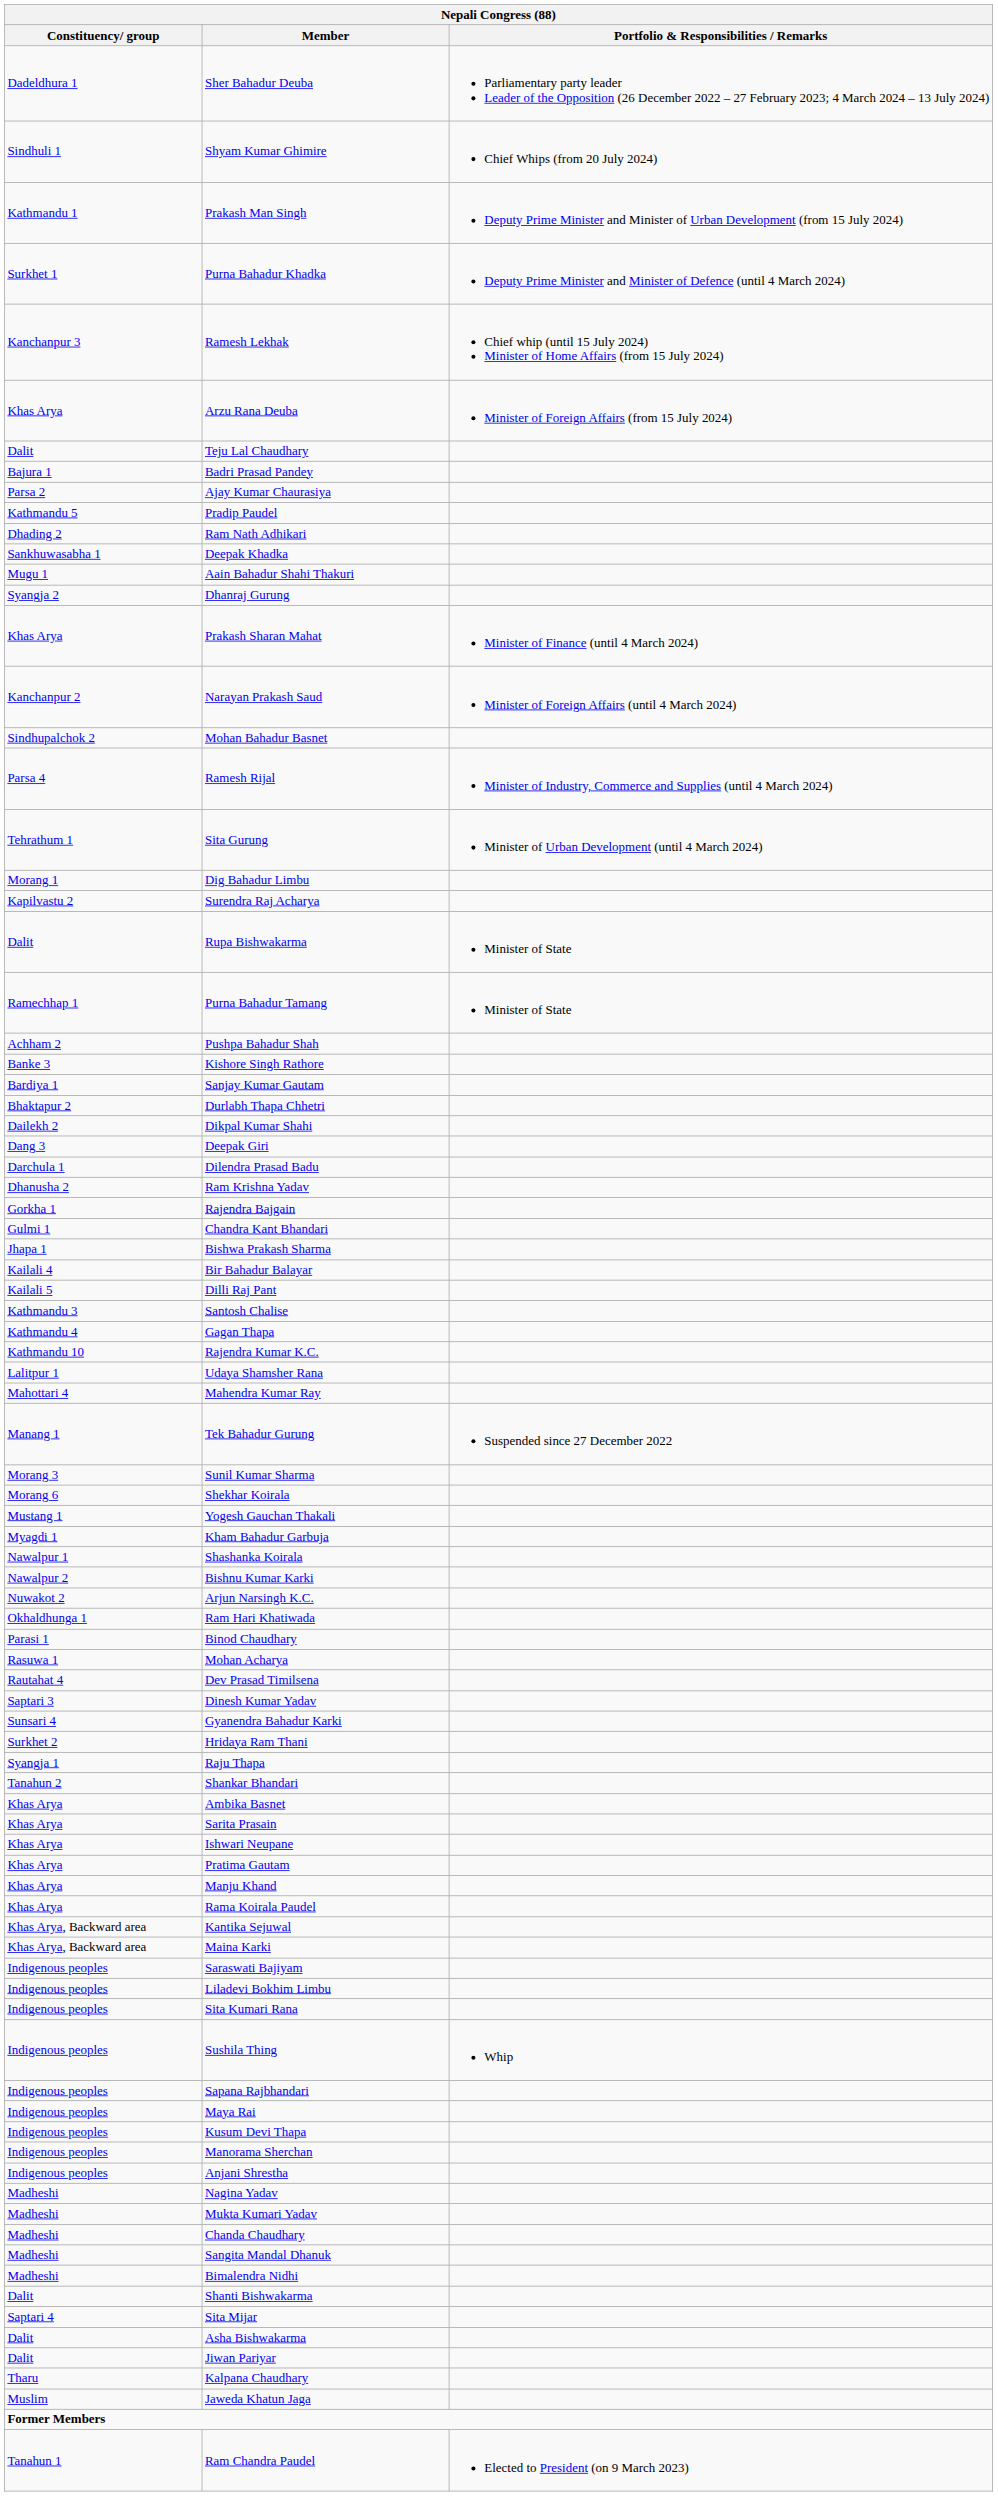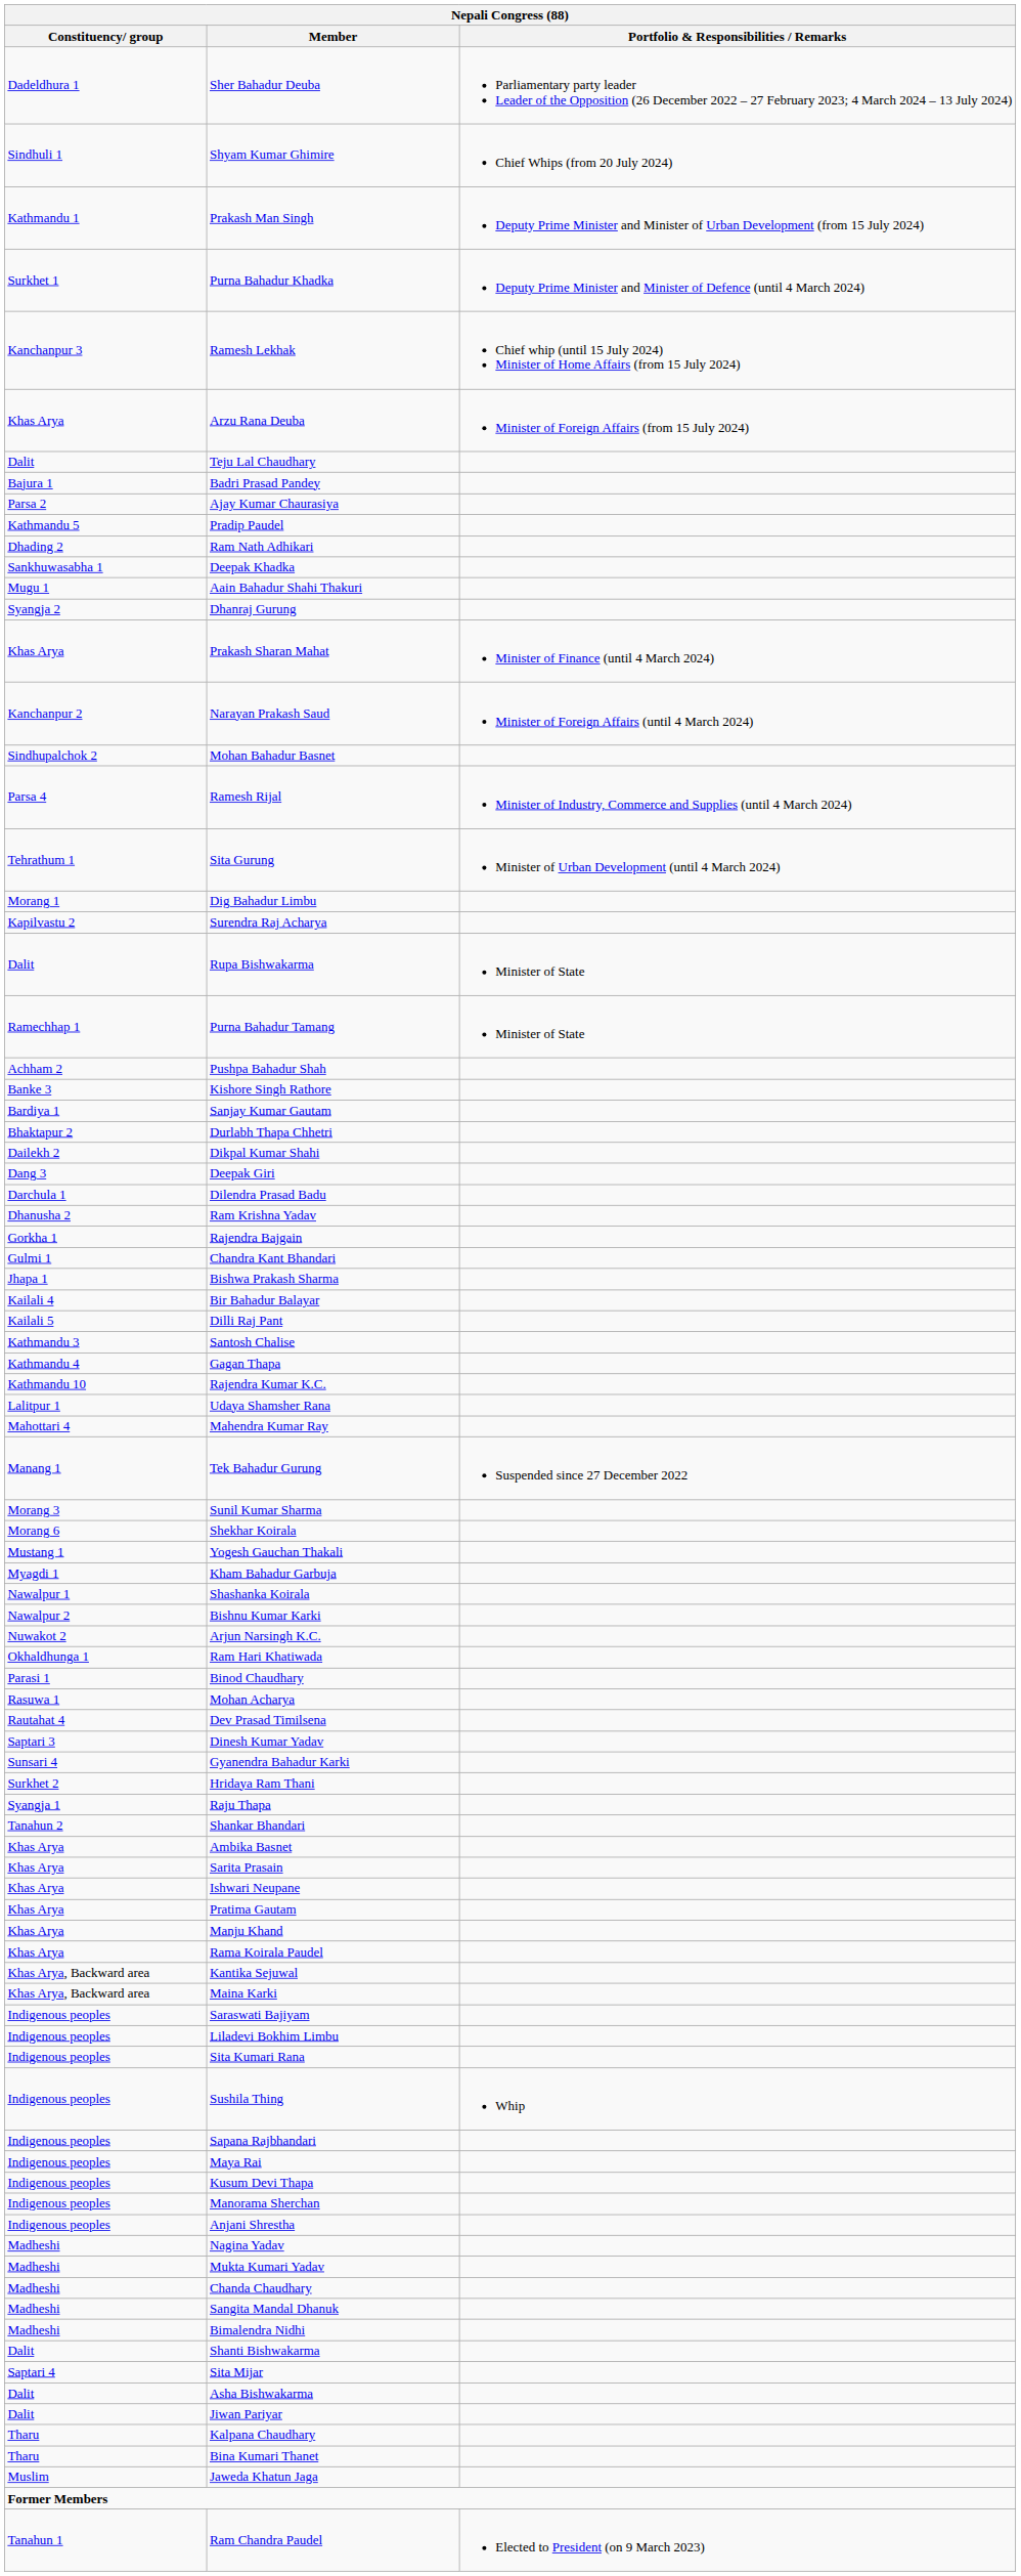+ row: Tharu | Bina Kumari Thanet
